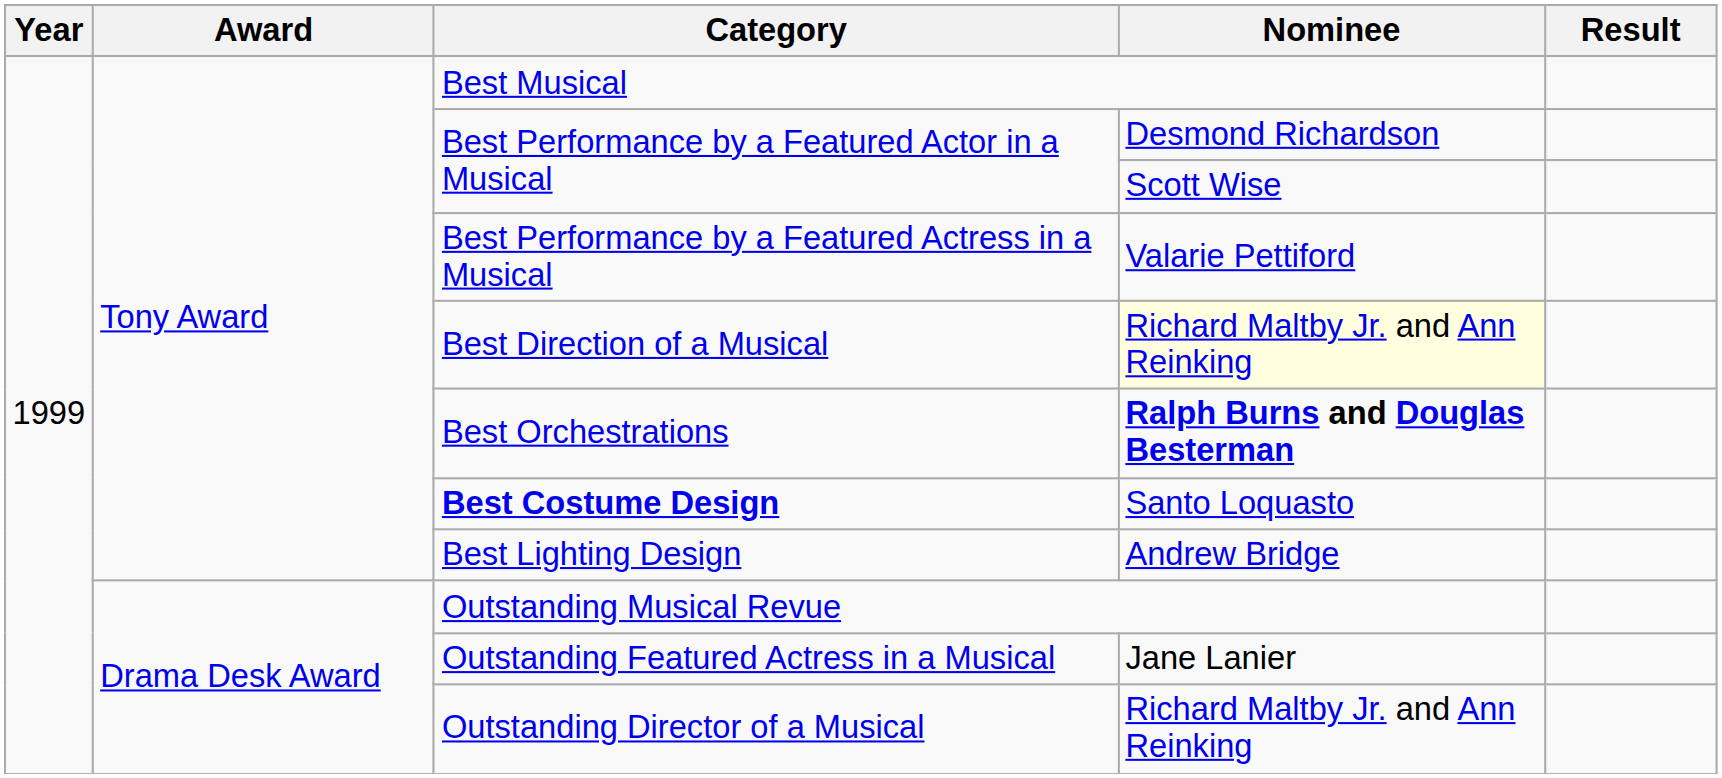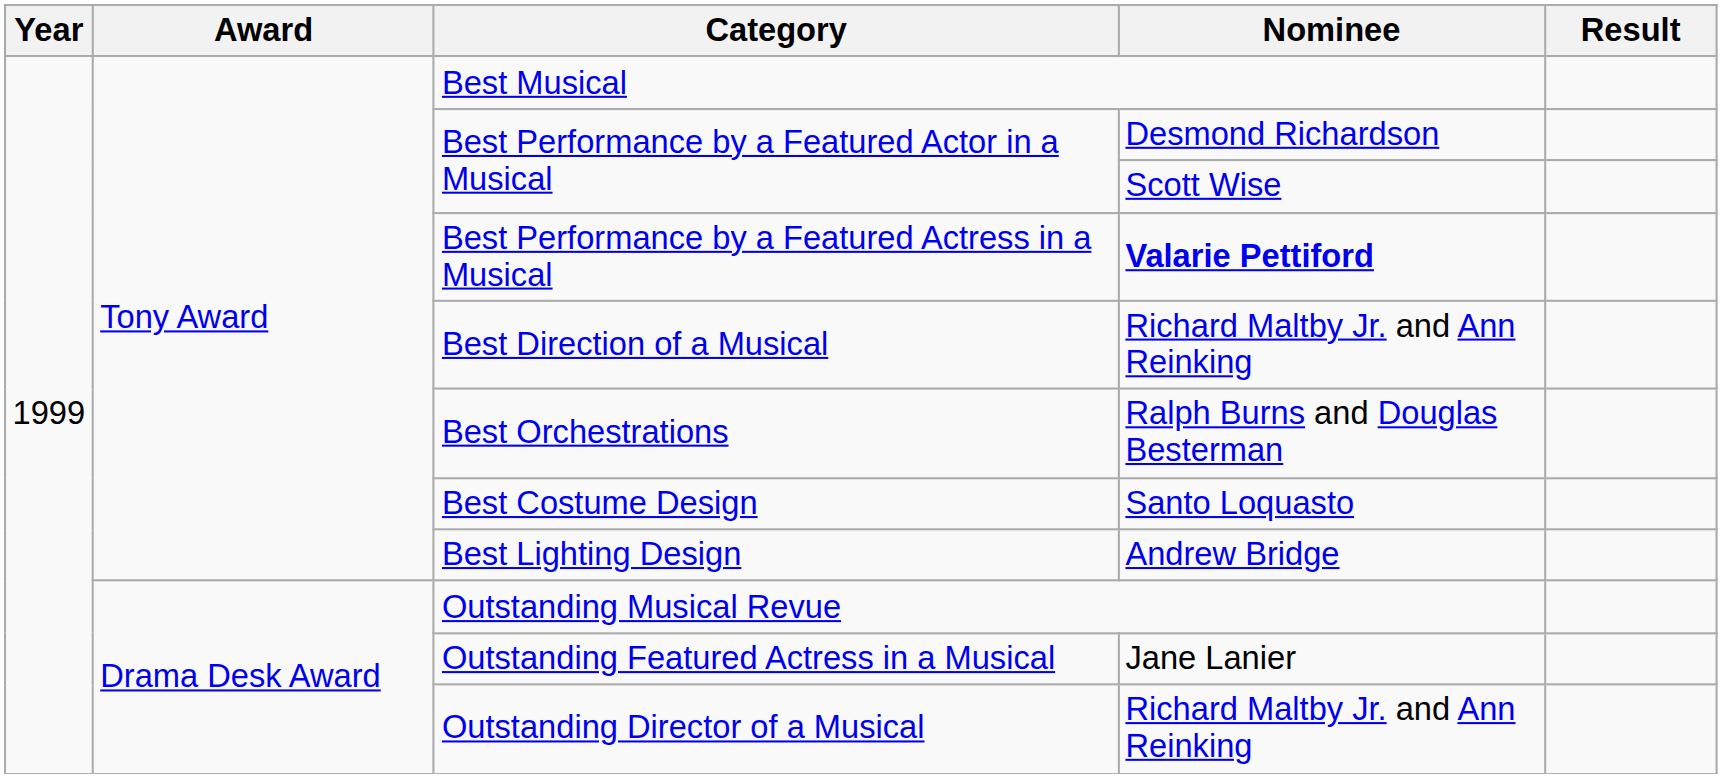Best Performance by a Featured Actress in a Musical | Nominee: normal -> bold
Best Direction of a Musical | Nominee: lightyellow background -> no background
Best Orchestrations | Nominee: bold -> normal
Best Costume Design | Category: bold -> normal
